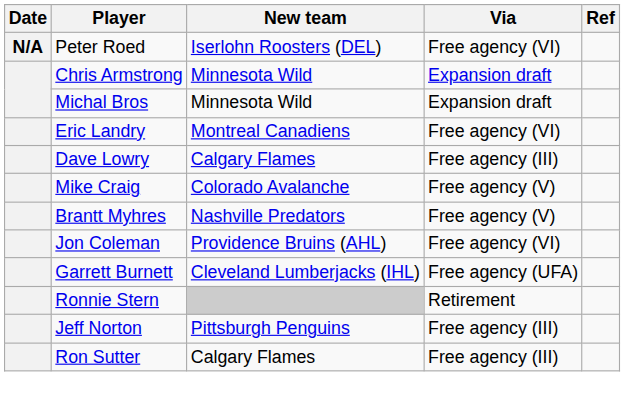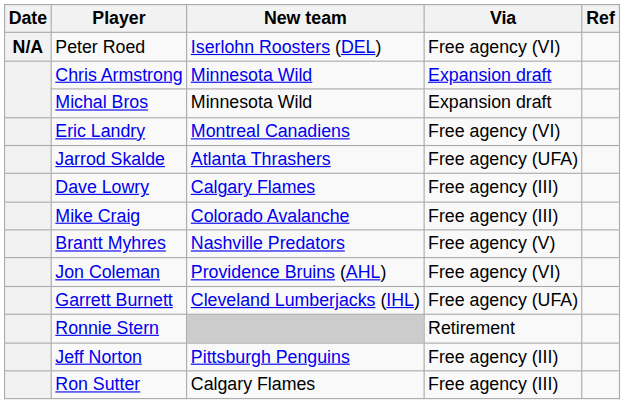+ row: Jarrod Skalde | Atlanta Thrashers | Free agency (UFA)
Mike Craig | Via: Free agency (V) -> Free agency (III)
